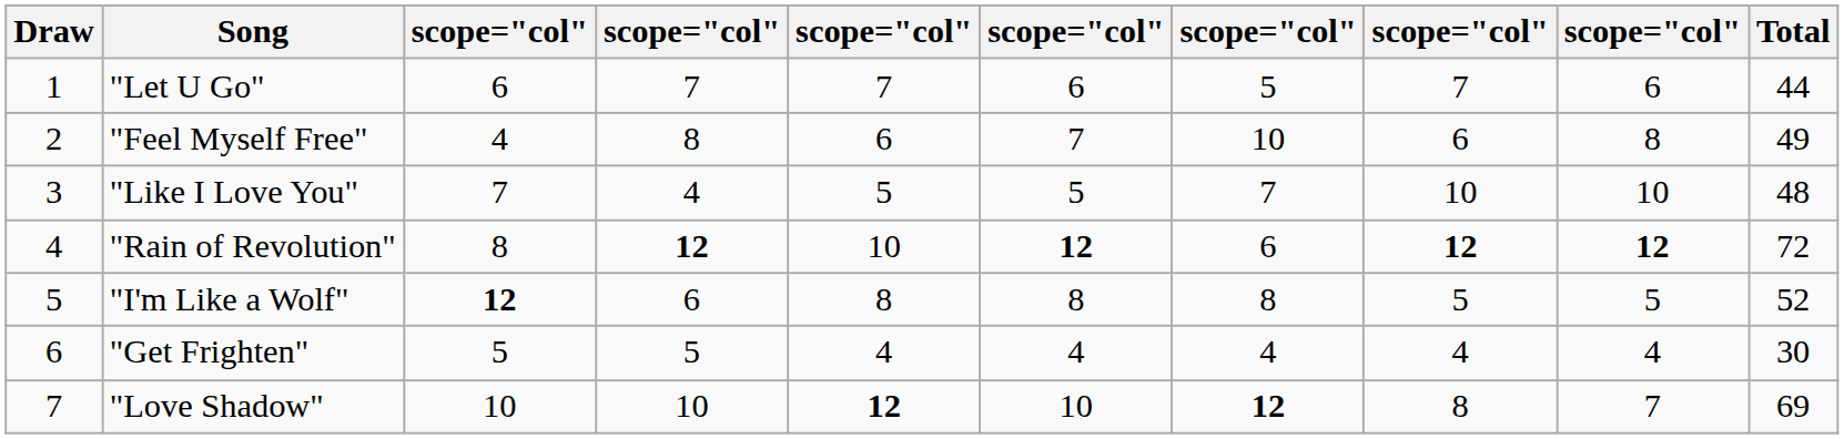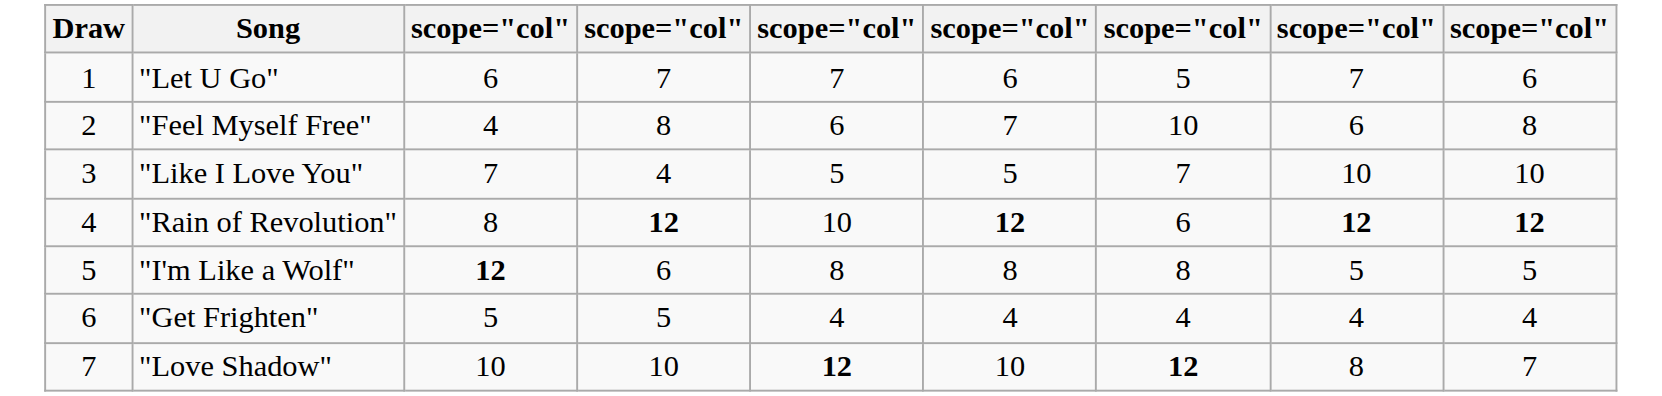- column: Total | 44 | 49 | 48 | 72 | 52 | 30 | 69
